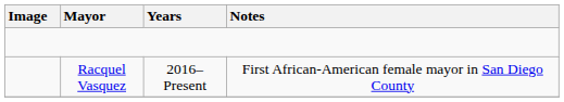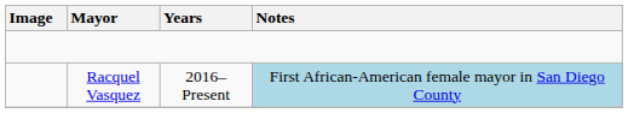Racquel Vasquez | Notes: no background -> lightblue background
